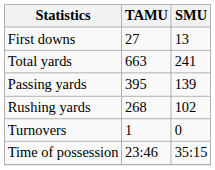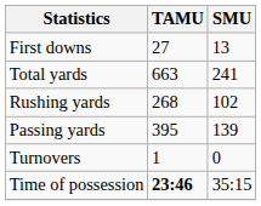rows swapped: Rushing yards <-> Passing yards
Time of possession | TAMU: normal -> bold
